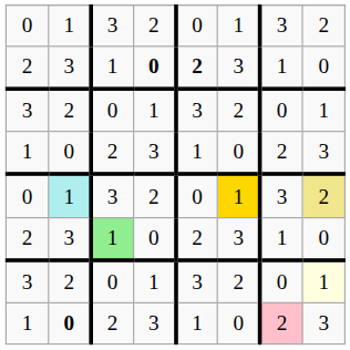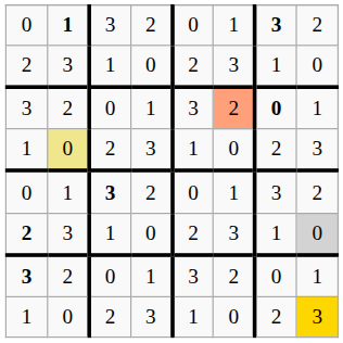row 1 | column 2: normal -> bold
row 1 | column 7: normal -> bold
row 2 | column 4: bold -> normal
row 2 | column 5: bold -> normal
row 3 | column 6: no background -> lightsalmon background
row 3 | column 7: normal -> bold
row 4 | column 2: no background -> khaki background
row 5 | column 2: paleturquoise background -> no background
row 5 | column 3: normal -> bold
row 5 | column 6: gold background -> no background
row 5 | column 8: khaki background -> no background
row 6 | column 1: normal -> bold
row 6 | column 3: lightgreen background -> no background
row 6 | column 8: no background -> lightgrey background
row 7 | column 1: normal -> bold
row 7 | column 8: lightyellow background -> no background
row 8 | column 2: bold -> normal
row 8 | column 7: pink background -> no background
row 8 | column 8: no background -> gold background
